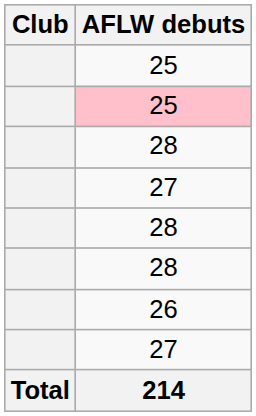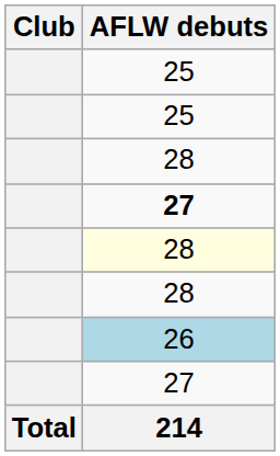row 3 | AFLW debuts: pink background -> no background
row 5 | AFLW debuts: normal -> bold
row 6 | AFLW debuts: no background -> lightyellow background
row 8 | AFLW debuts: no background -> lightblue background
